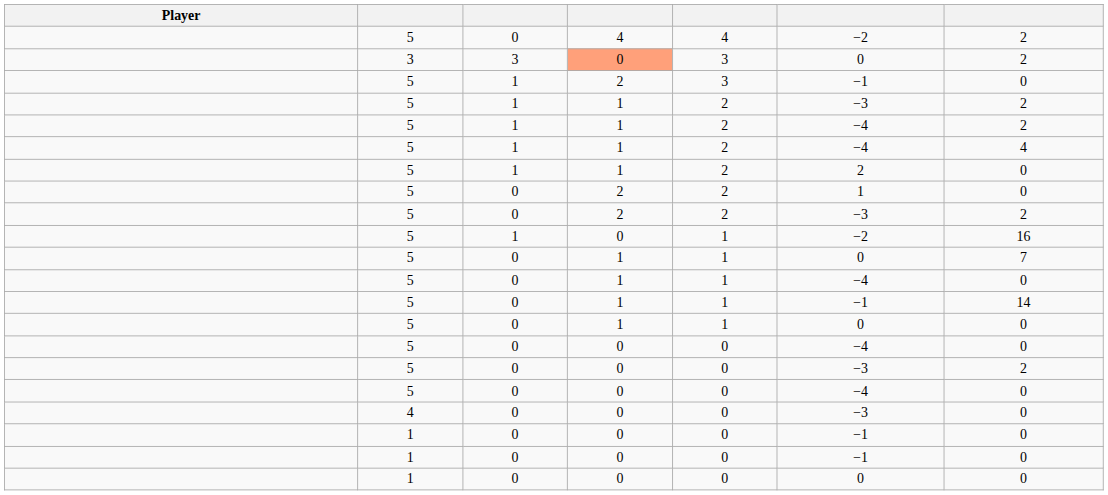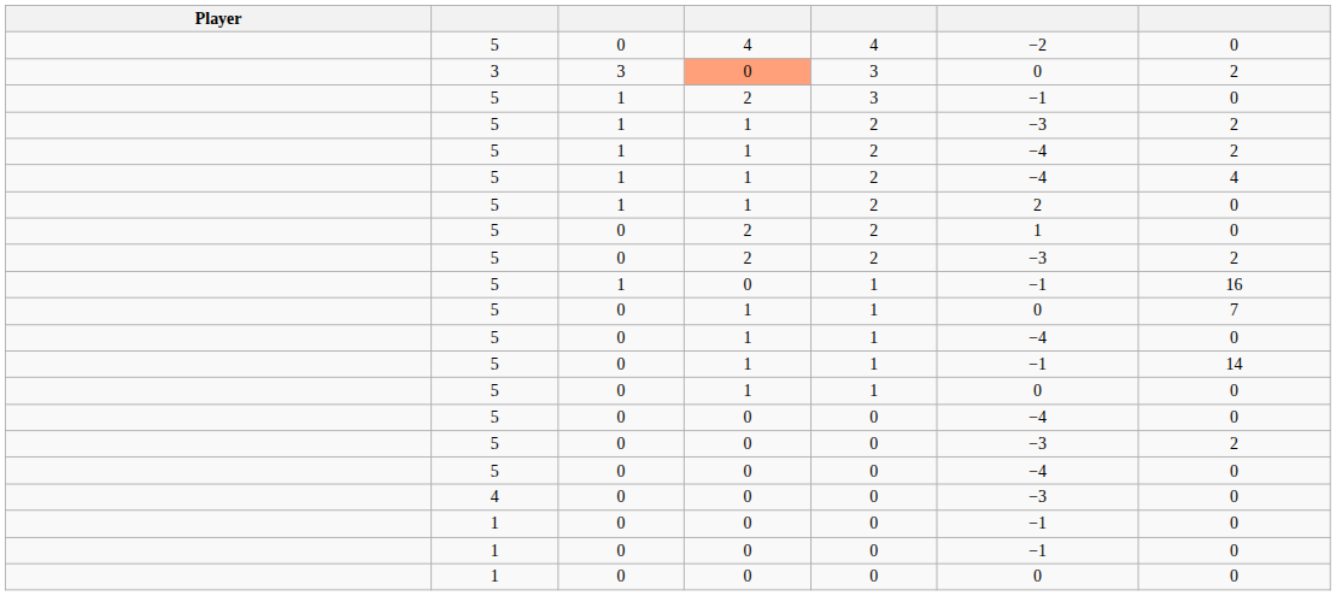row 2 | column 7: 2 -> 0
row 11 | column 6: −2 -> −1
